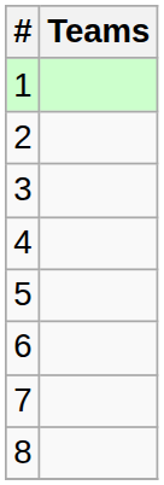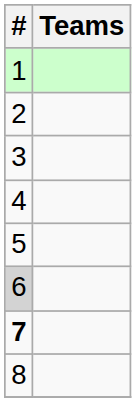6 | #: no background -> lightgrey background
7 | #: normal -> bold
